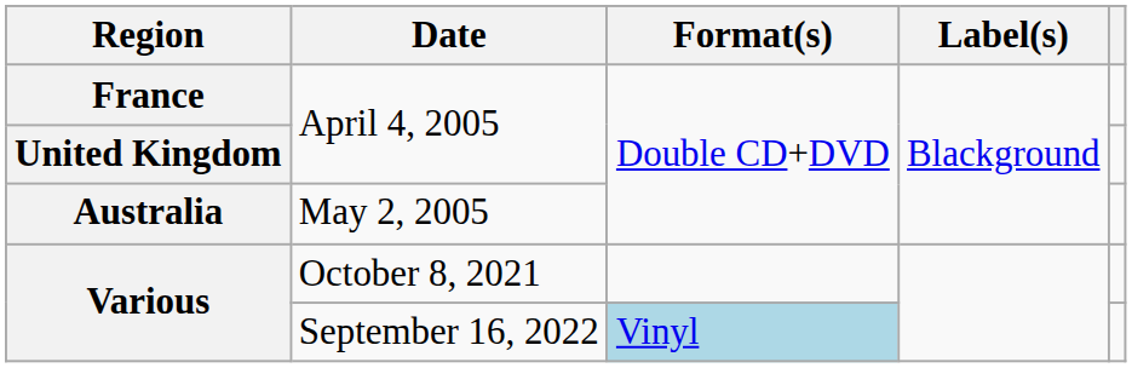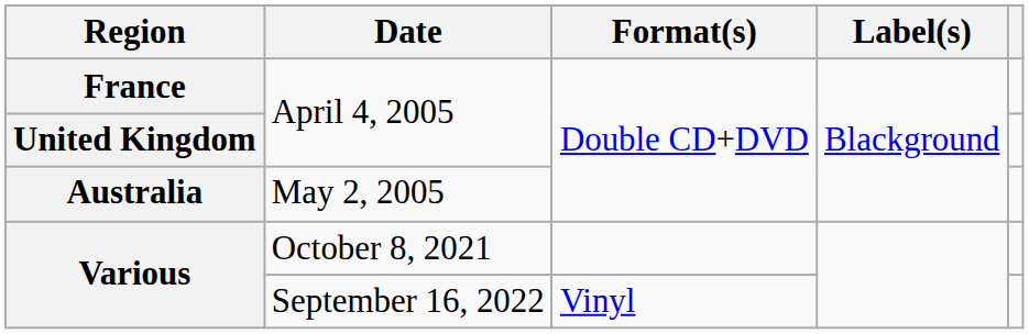Various / September 16, 2022 | Format(s): lightblue background -> no background
